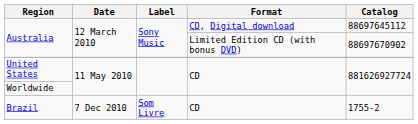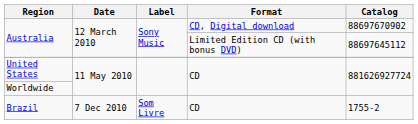Australia / CD, Digital download | Catalog: 88697645112 -> 88697670902
Australia / Limited Edition CD (with bonus DVD) | Catalog: 88697670902 -> 88697645112
